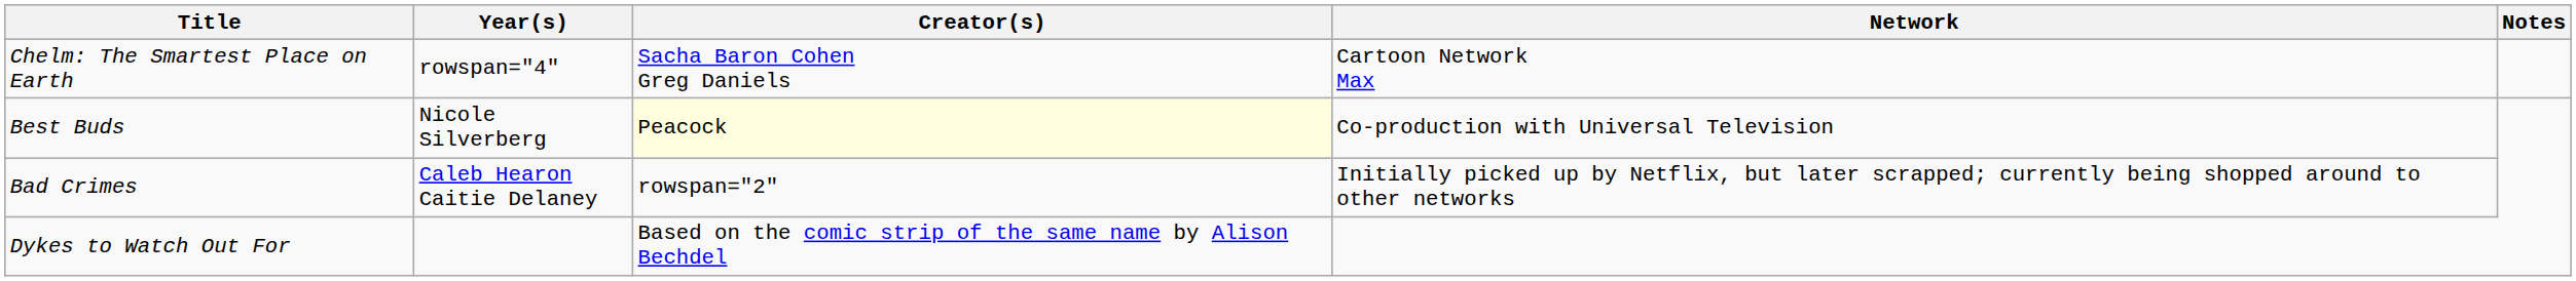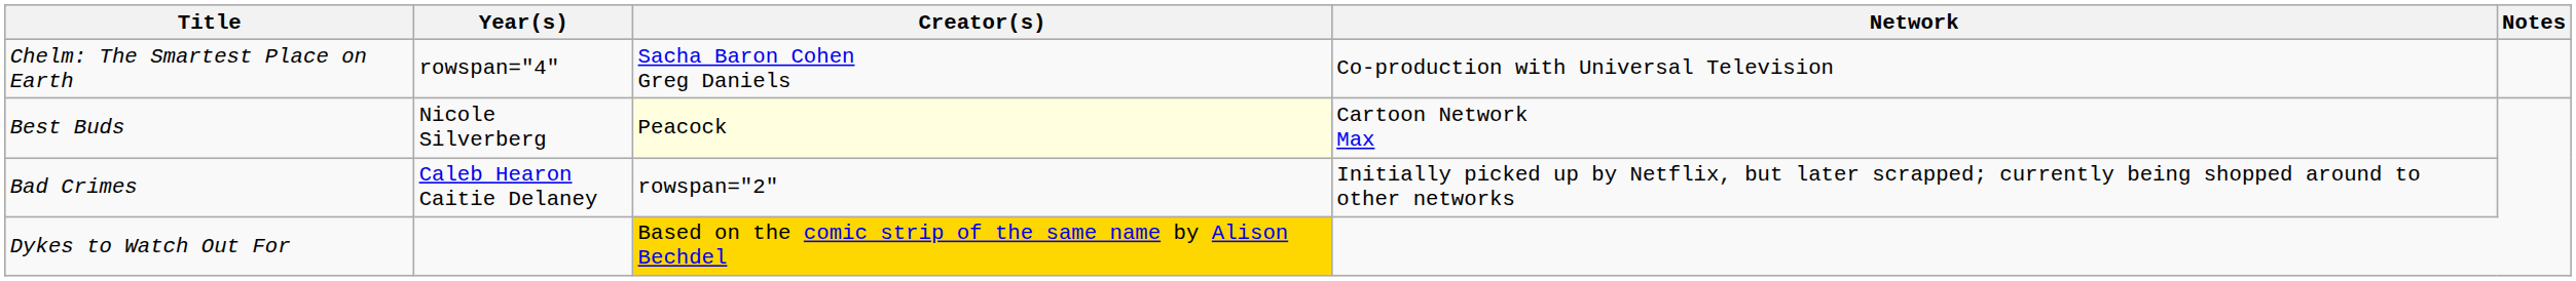Chelm: The Smartest Place on Earth | Network: Cartoon Network Max -> Co-production with Universal Television
Best Buds | Network: Co-production with Universal Television -> Cartoon Network Max
Dykes to Watch Out For | Creator(s): no background -> gold background
